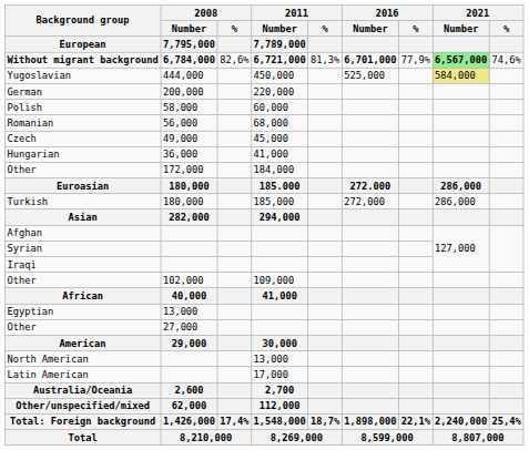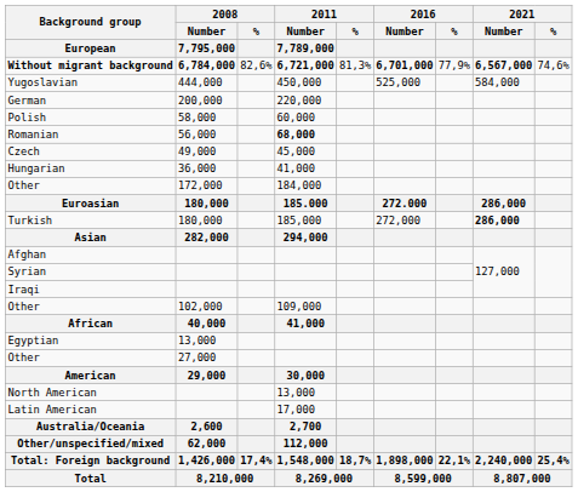Without migrant background | 2021 / Number: lightgreen background -> no background
Yugoslavian | 2021 / Number: khaki background -> no background
Romanian | 2011 / Number / 7,789,000: normal -> bold
Turkish | 2021 / Number: normal -> bold
